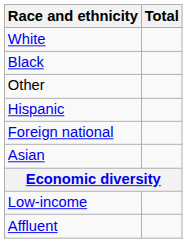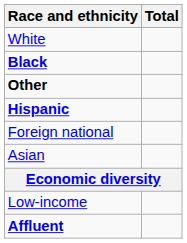Black | Race and ethnicity: normal -> bold
Other | Race and ethnicity: normal -> bold
Hispanic | Race and ethnicity: normal -> bold
Affluent | Race and ethnicity: normal -> bold
